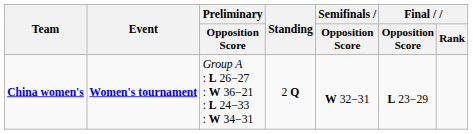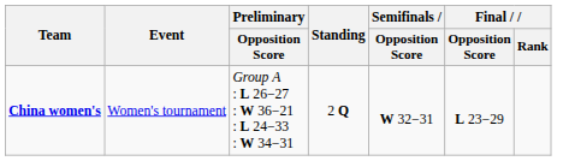China women's | Event: bold -> normal
